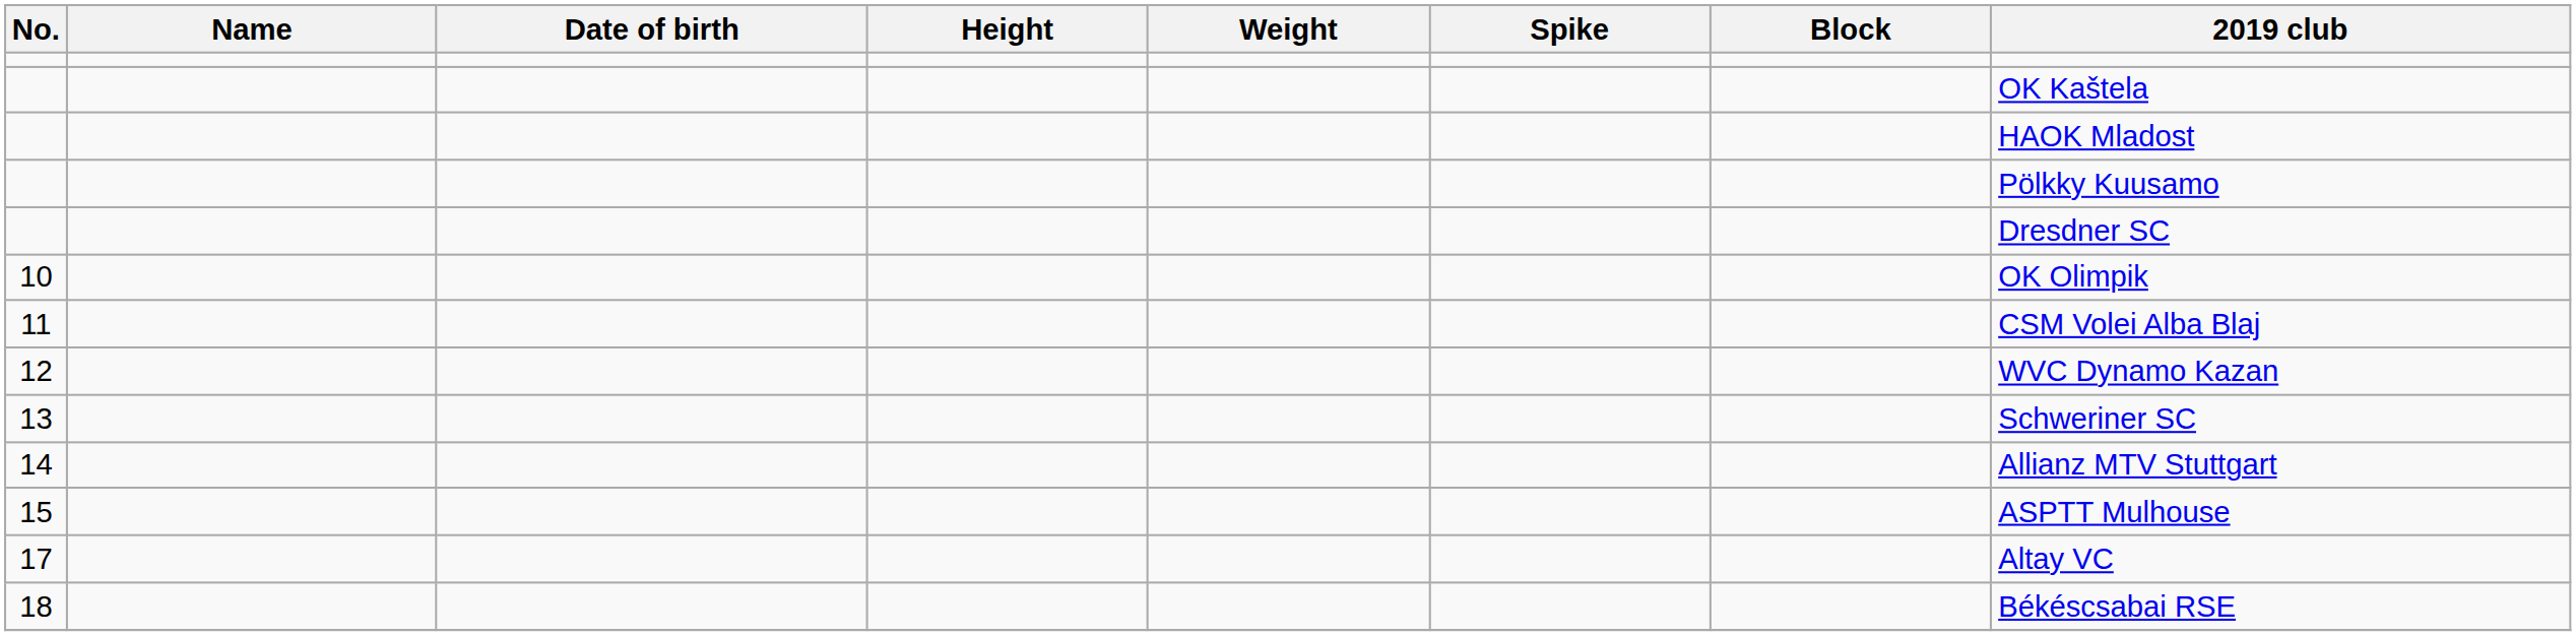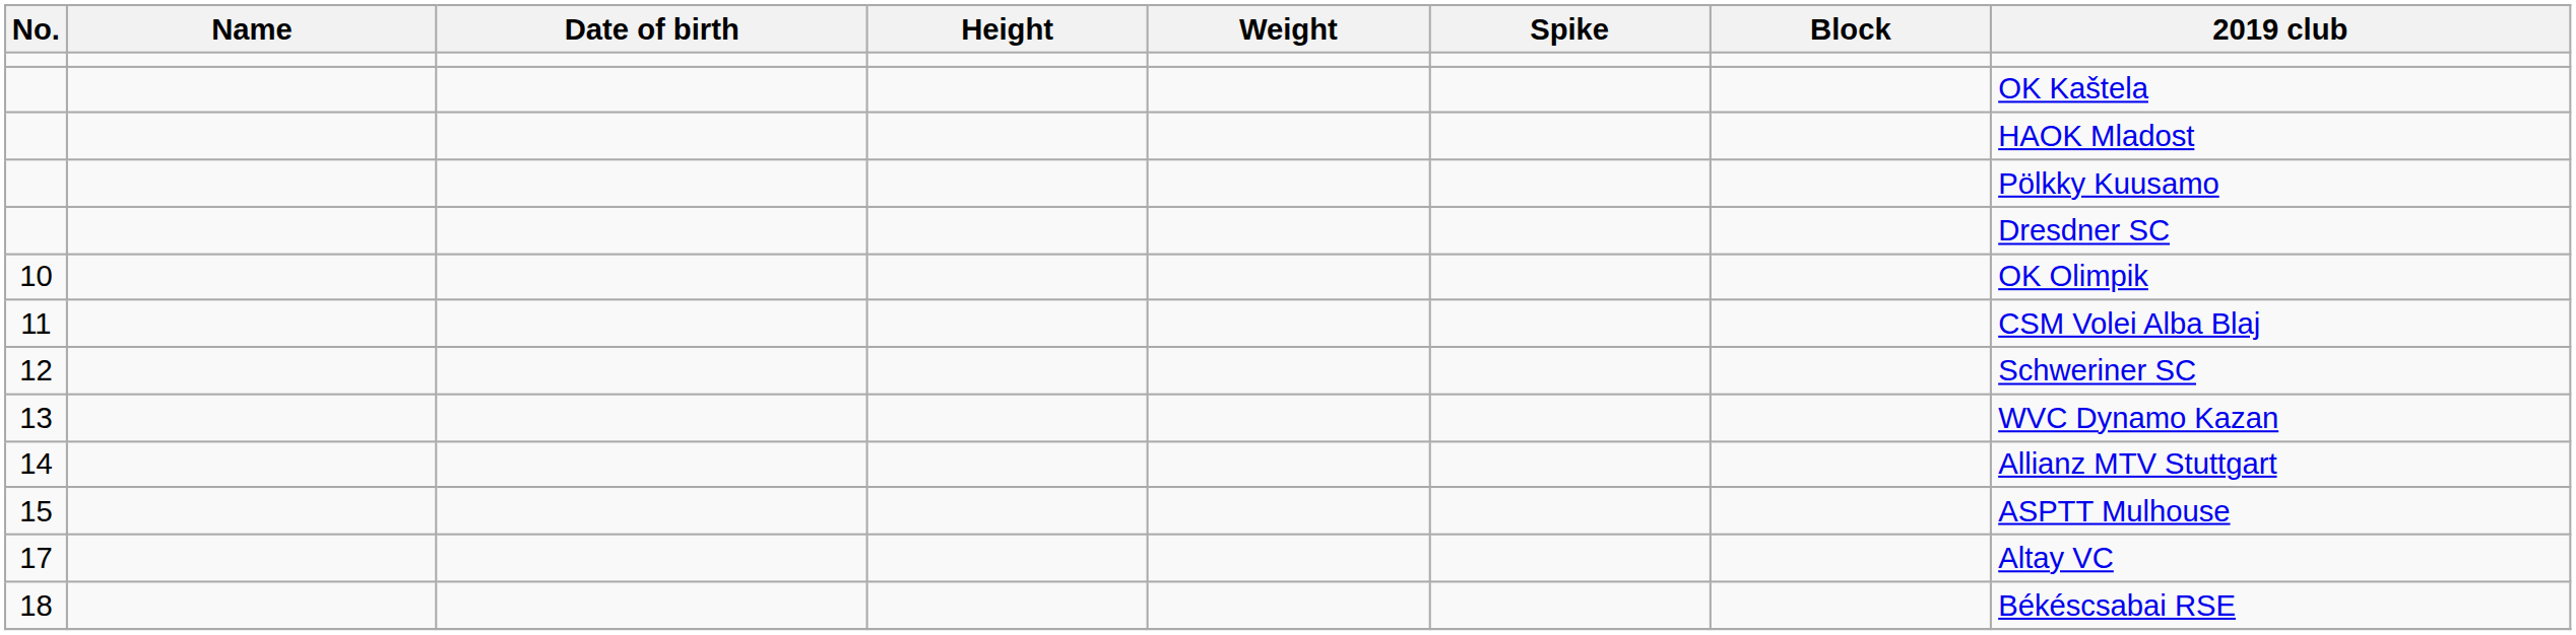12 | 2019 club: WVC Dynamo Kazan -> Schweriner SC
13 | 2019 club: Schweriner SC -> WVC Dynamo Kazan
